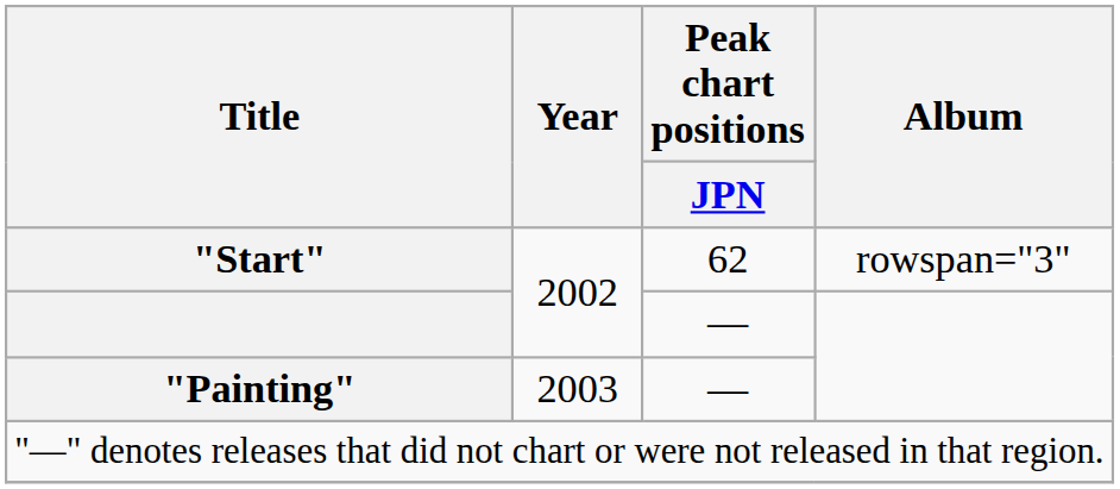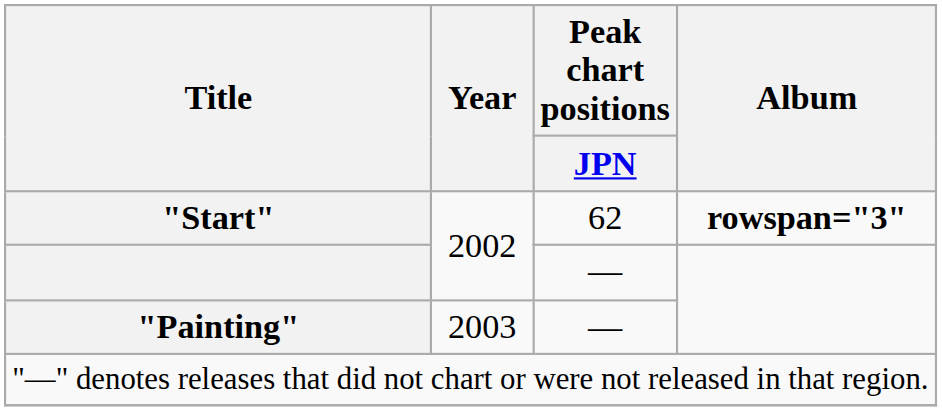"Start" | Album: normal -> bold
